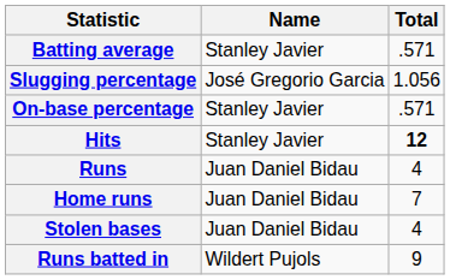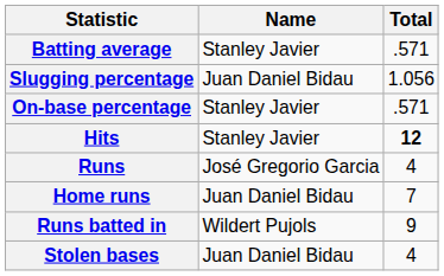Slugging percentage | Name: José Gregorio Garcia -> Juan Daniel Bidau
Runs | Name: Juan Daniel Bidau -> José Gregorio Garcia
rows swapped: Runs batted in <-> Stolen bases
